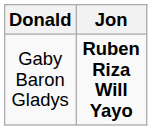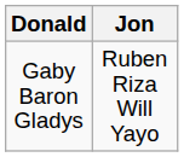Gaby Baron Gladys | Jon: bold -> normal
